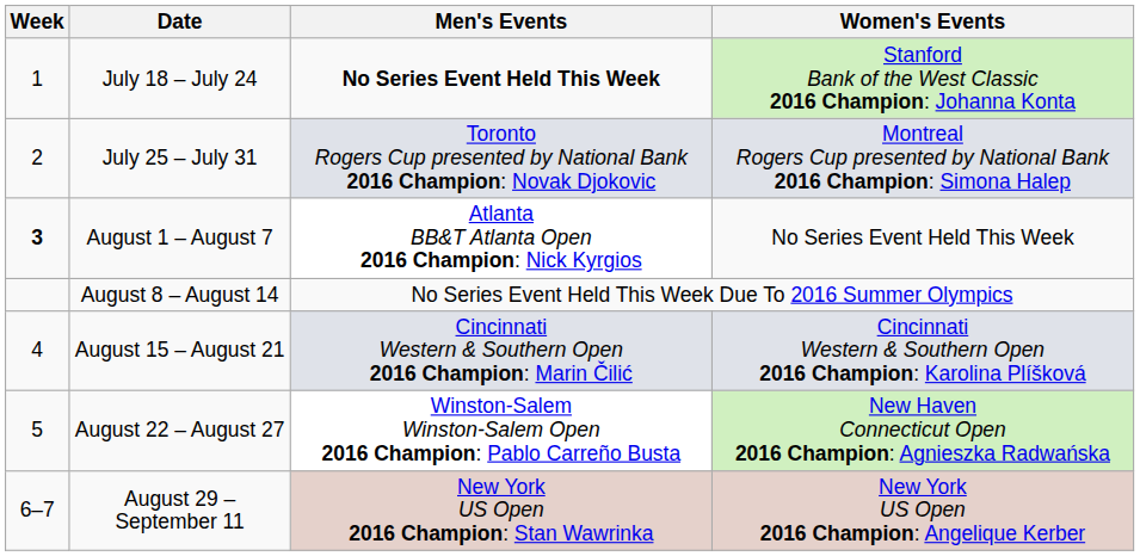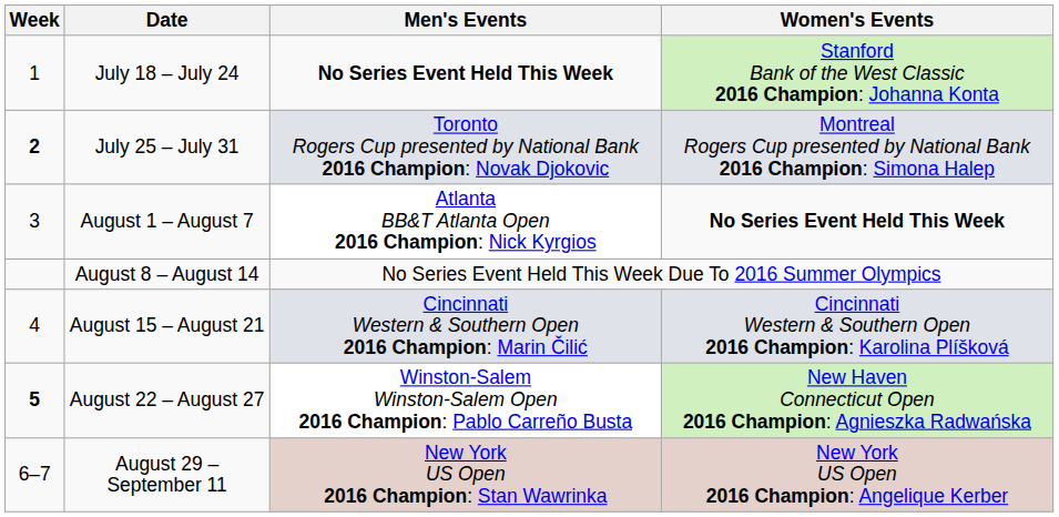July 25 – July 31 | Week: normal -> bold
August 1 – August 7 | Week: bold -> normal
August 1 – August 7 | Women's Events: normal -> bold
August 22 – August 27 | Week: normal -> bold
